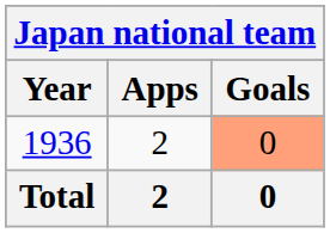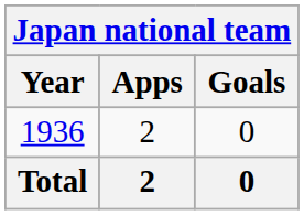1936 | Goals: lightsalmon background -> no background
